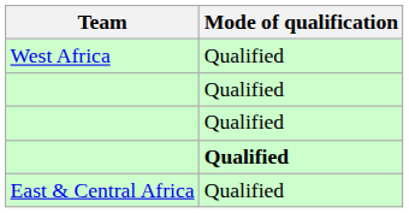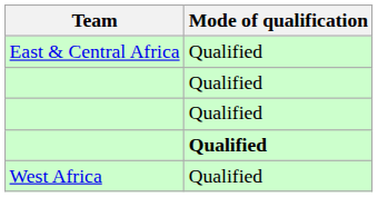row 2 | Team: West Africa -> East & Central Africa
row 6 | Team: East & Central Africa -> West Africa
